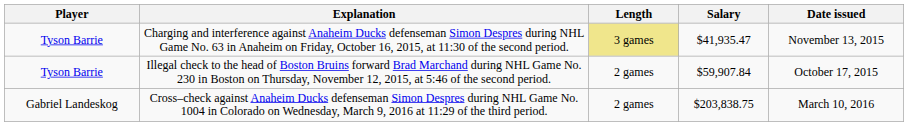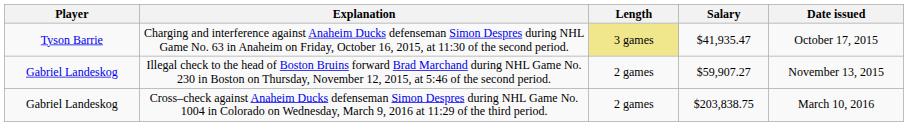row 2 | Date issued: November 13, 2015 -> October 17, 2015
row 3 | Player: Tyson Barrie -> Gabriel Landeskog
row 3 | Salary: $59,907.84 -> $59,907.27
row 3 | Date issued: October 17, 2015 -> November 13, 2015
